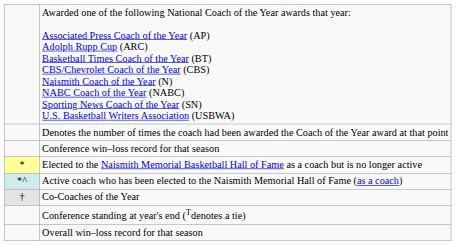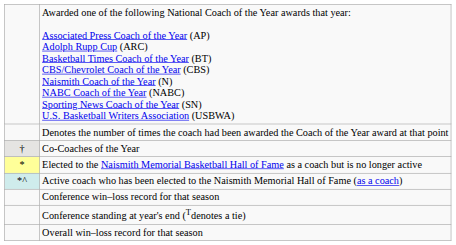rows swapped: Co-Coaches of the Year <-> Conference win–loss record for that season
